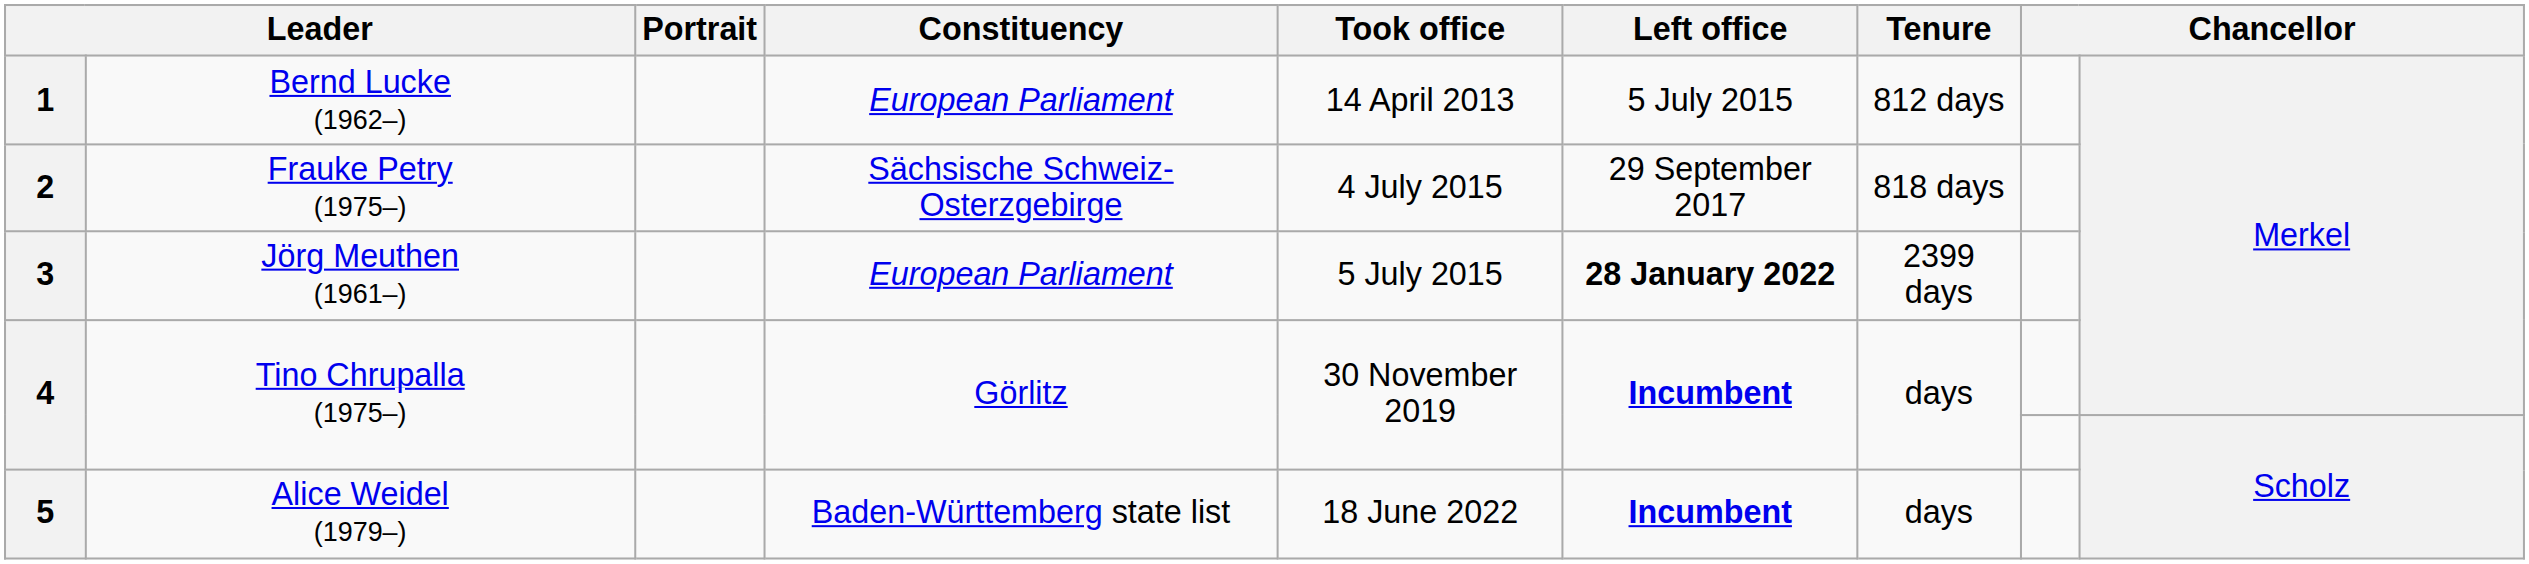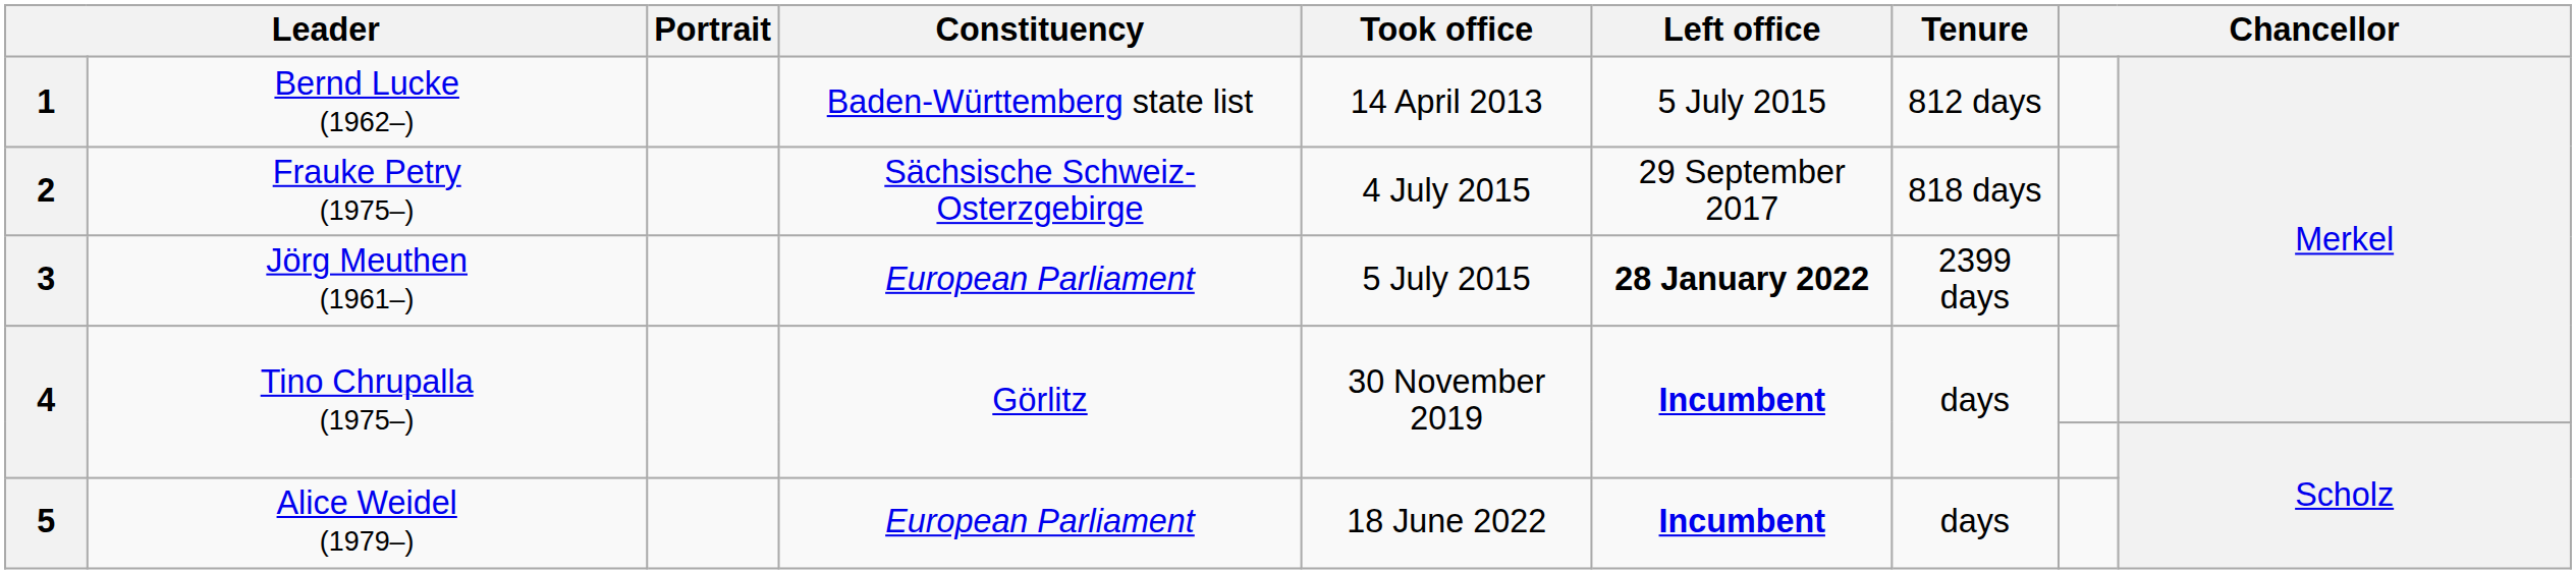1 | Constituency: European Parliament -> Baden-Württemberg state list
5 | Constituency: Baden-Württemberg state list -> European Parliament
